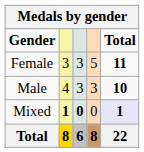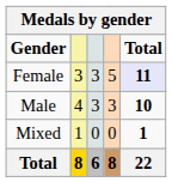Female | Total: no background -> lavender background
Mixed | column 2: bold -> normal
Mixed | column 3: bold -> normal
Mixed | Total: lavender background -> no background
